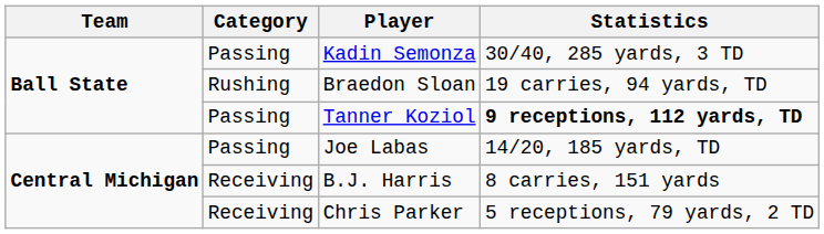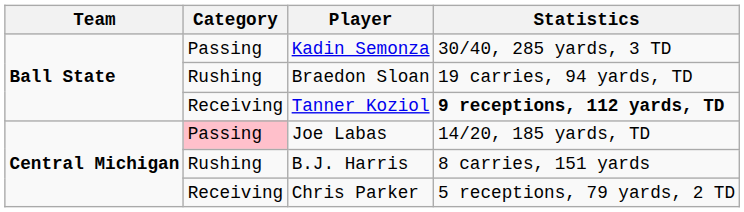Tanner Koziol | Category: Passing -> Receiving
Joe Labas | Category: no background -> pink background
B.J. Harris | Category: Receiving -> Rushing
